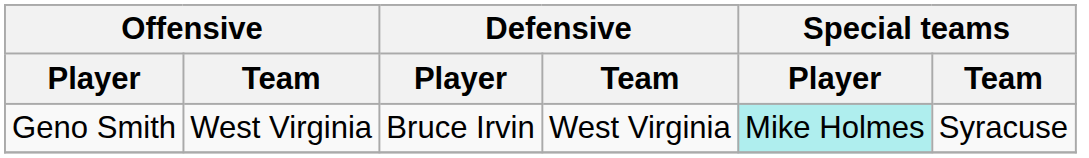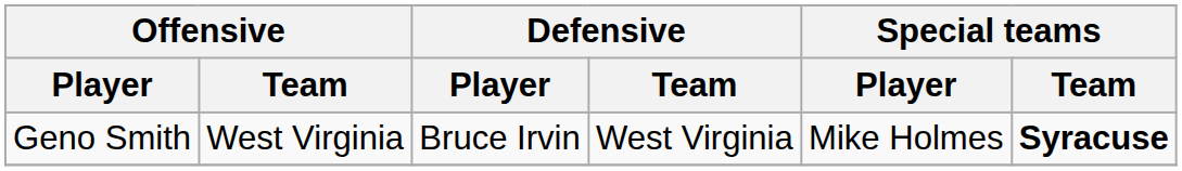Geno Smith | Special teams / Player: paleturquoise background -> no background
Geno Smith | Special teams / Team: normal -> bold
